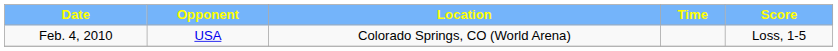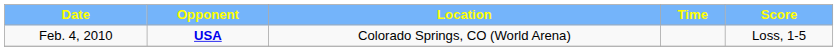Feb. 4, 2010 | Opponent: normal -> bold
